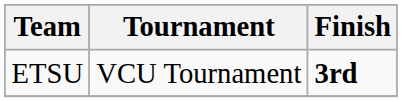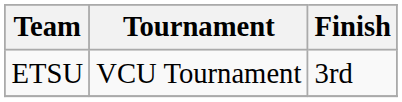ETSU | Finish: bold -> normal
